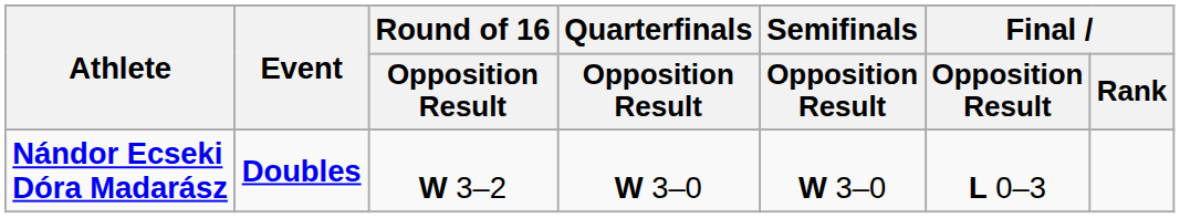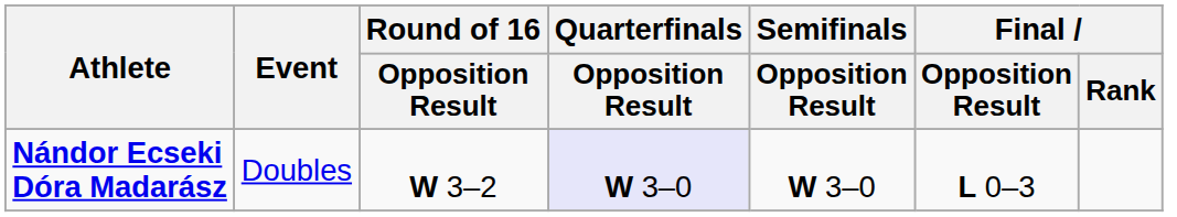Nándor Ecseki Dóra Madarász | Event: bold -> normal
Nándor Ecseki Dóra Madarász | Quarterfinals / Opposition Result: no background -> lavender background
